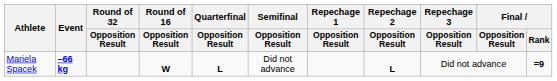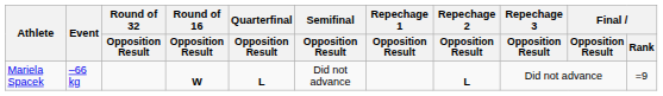Mariela Spacek | Event: bold -> normal
Mariela Spacek | Final / Rank: bold -> normal
